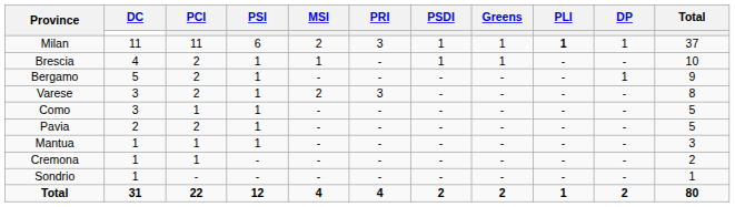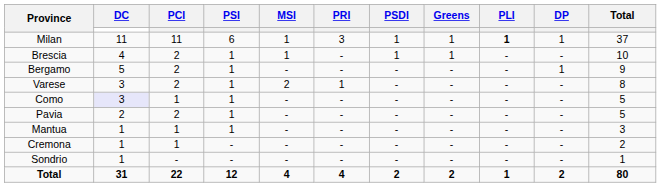Milan | MSI: 2 -> 1
Varese | PRI: 3 -> 1
Como | DC: no background -> lavender background
